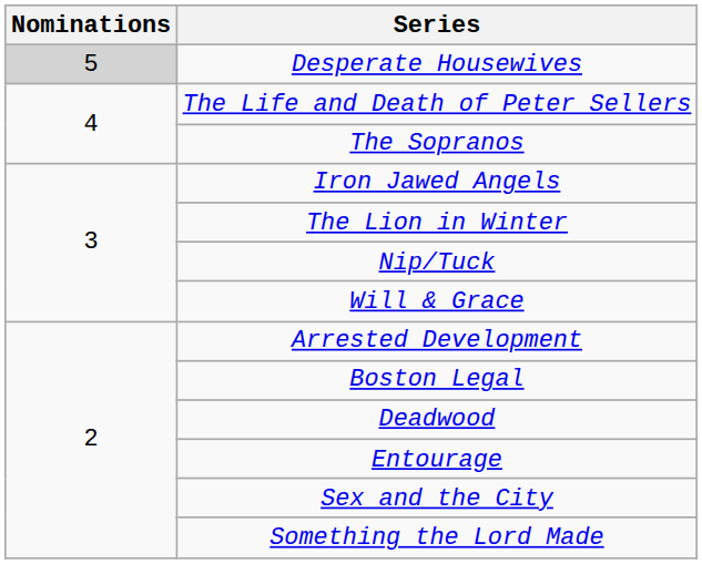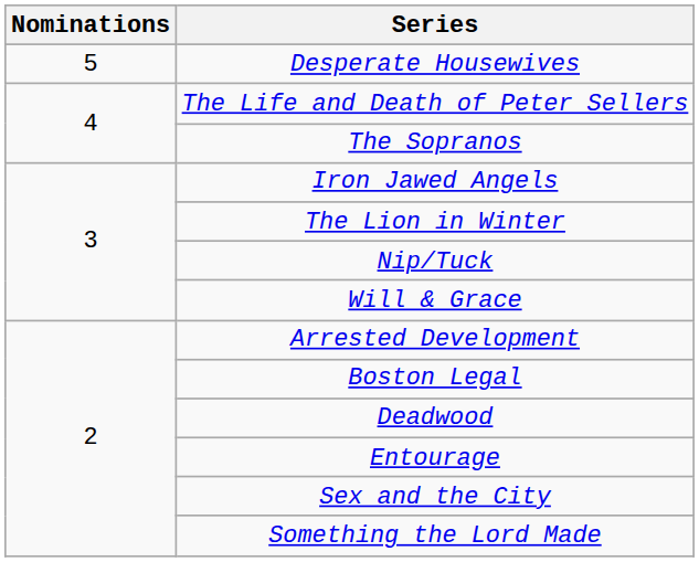Desperate Housewives | Nominations: lightgrey background -> no background
